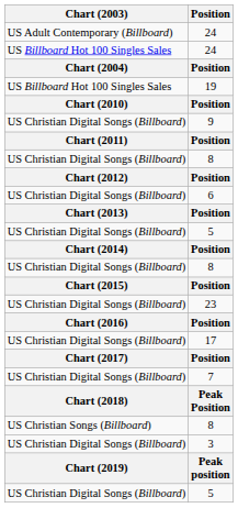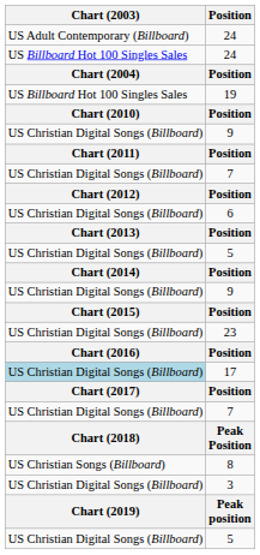row 9 | Position: 8 -> 7
row 15 | Position: 8 -> 9
row 19 | Chart (2003): no background -> lightblue background
